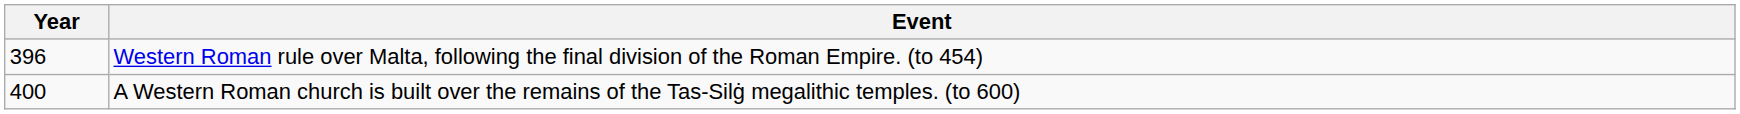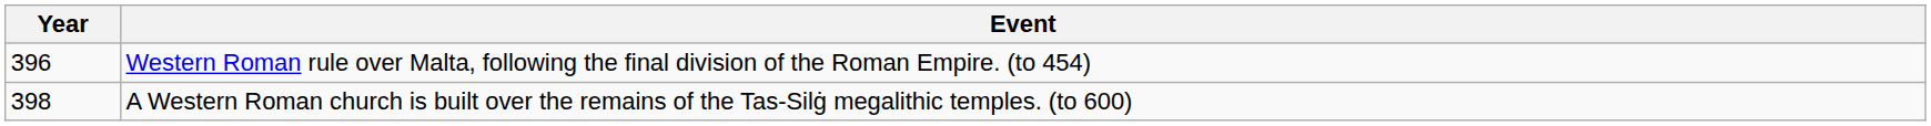row 3 | Year: 400 -> 398
